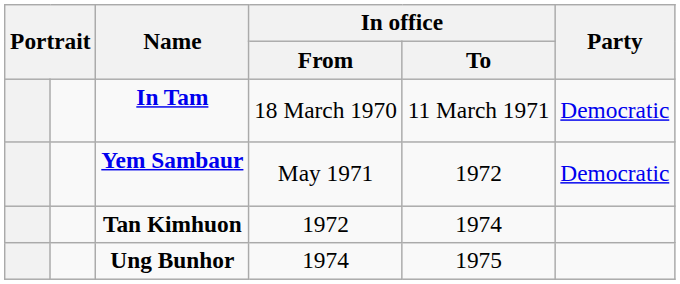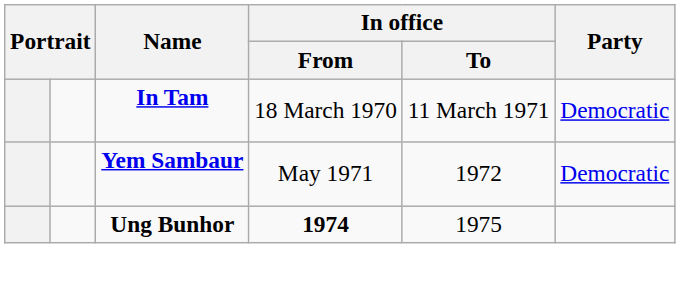- row: Tan Kimhuon | 1972 | 1974
Ung Bunhor | In office / From: normal -> bold
